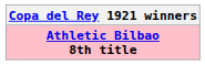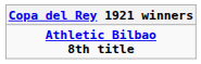row 2 | column 1: pink background -> no background
